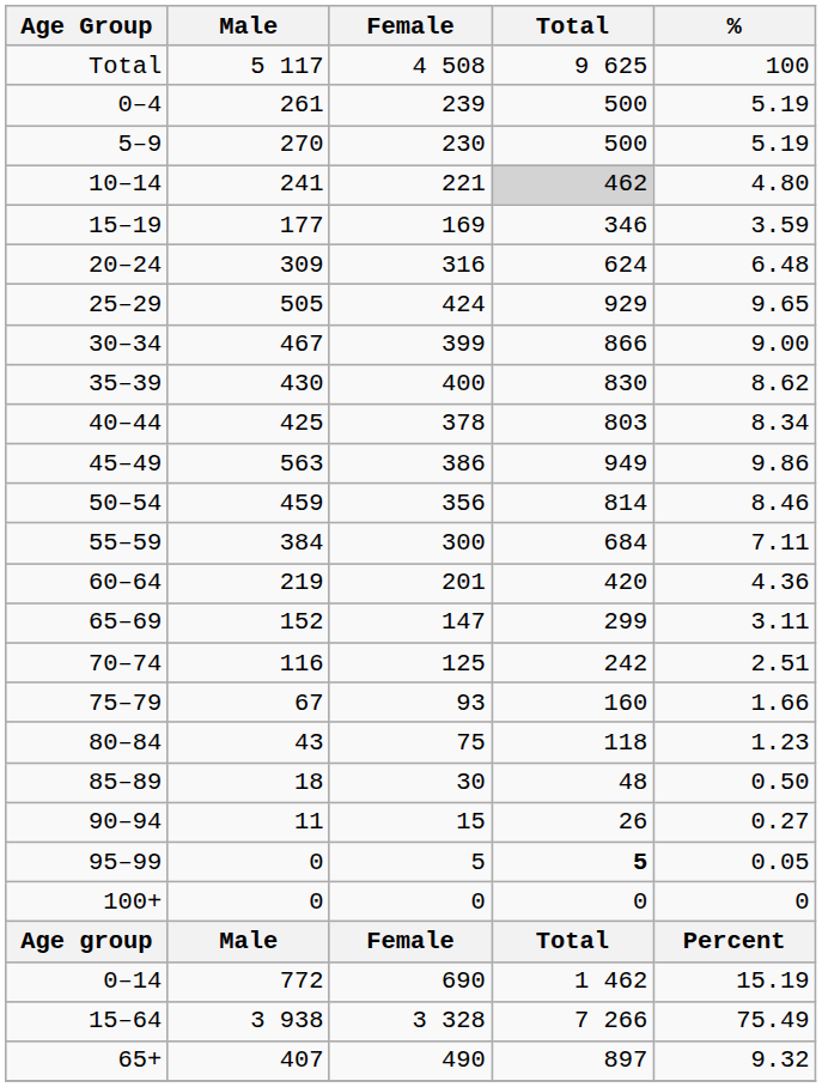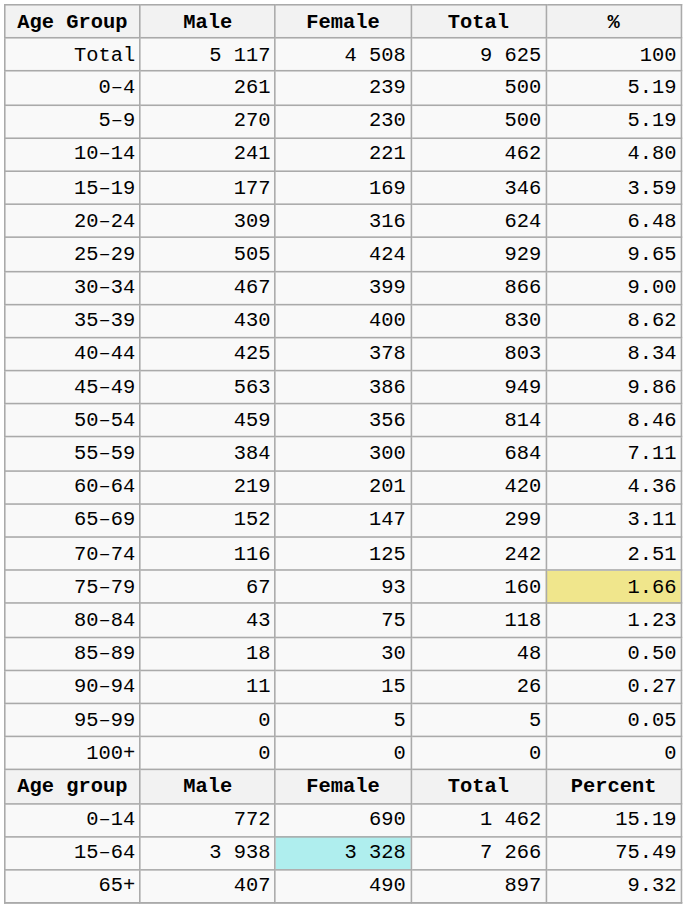10–14 | Total: lightgrey background -> no background
75–79 | %: no background -> khaki background
95–99 | Total: bold -> normal
15–64 | Female: no background -> paleturquoise background
